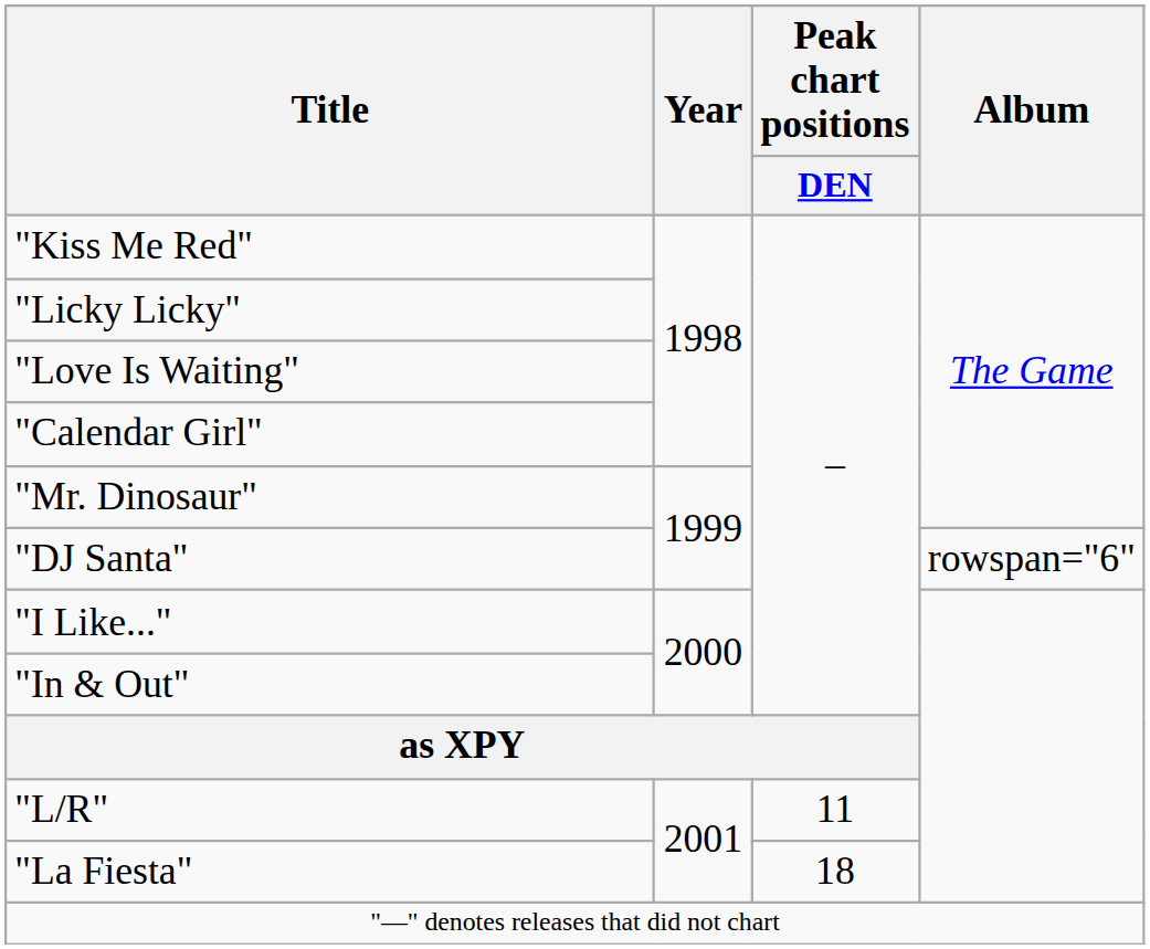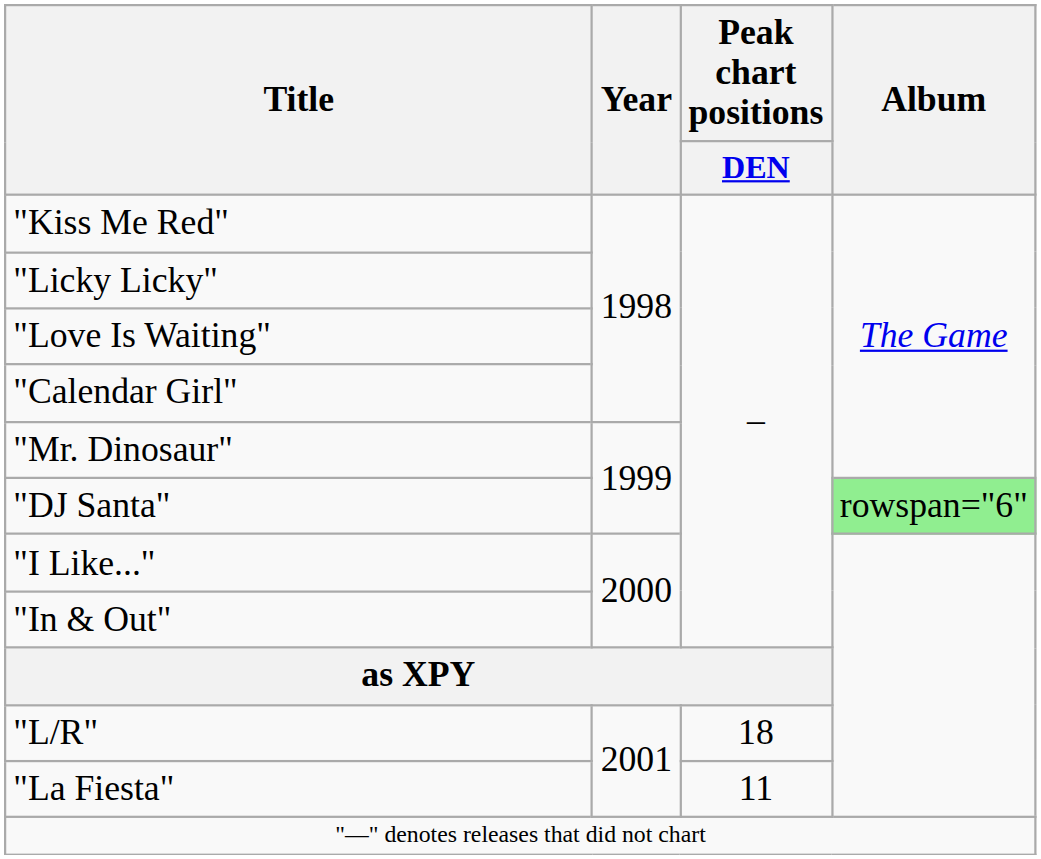"DJ Santa" | Album: no background -> lightgreen background
"L/R" | Peak chart positions / DEN: 11 -> 18
"La Fiesta" | Peak chart positions / DEN: 18 -> 11
